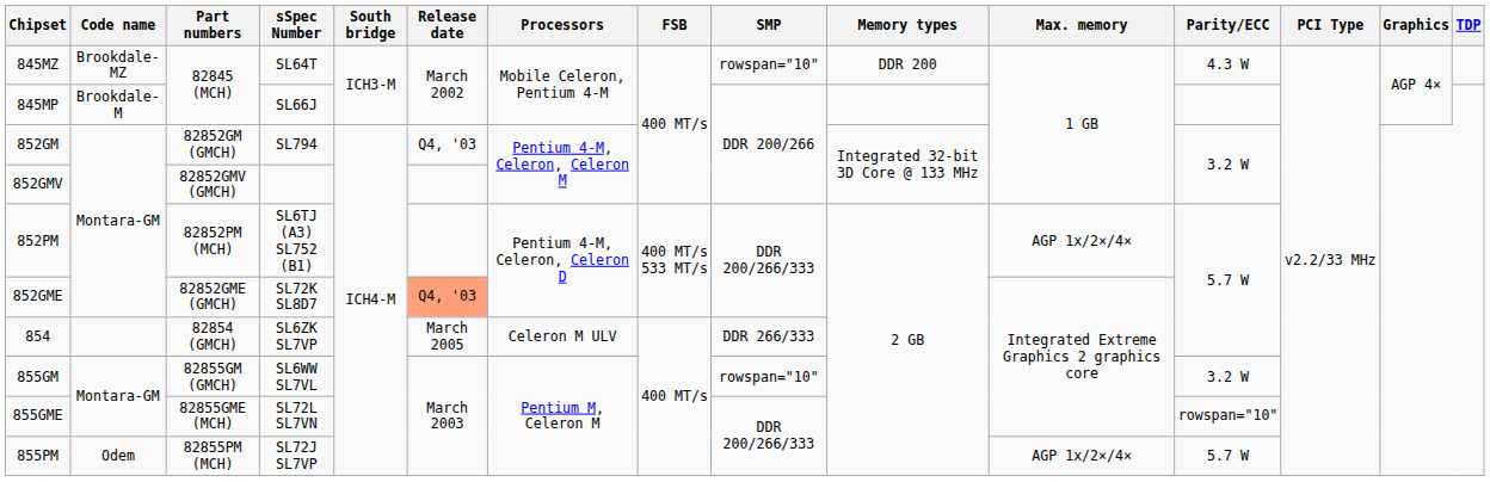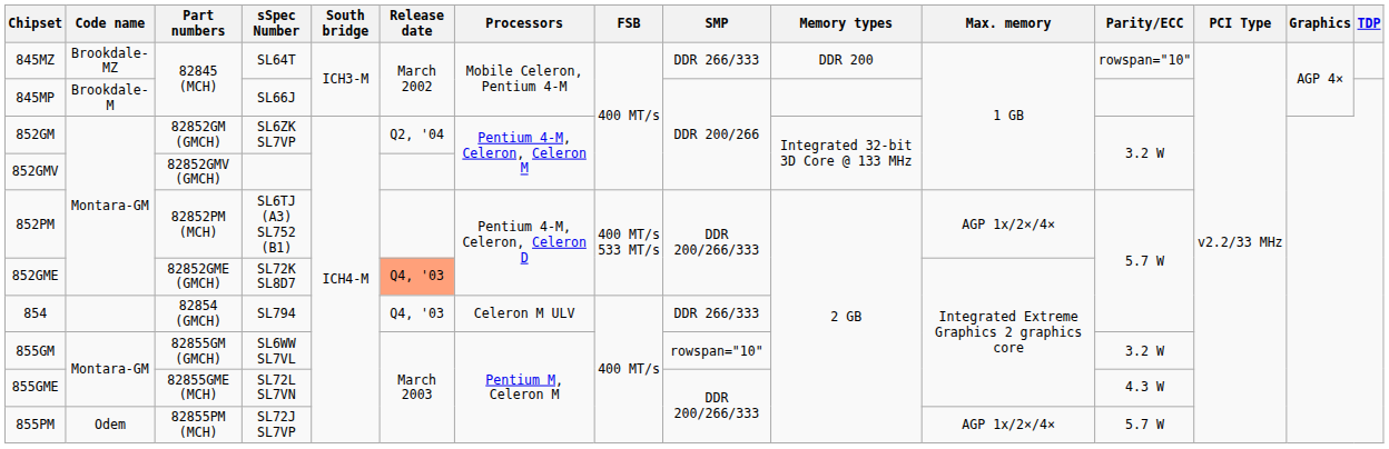845MZ | SMP: rowspan="10" -> DDR 266/333
845MZ | Parity/ECC: 4.3 W -> rowspan="10"
852GM | sSpec Number: SL794 -> SL6ZK SL7VP
852GM | Release date: Q4, '03 -> Q2, '04
854 | sSpec Number: SL6ZK SL7VP -> SL794
854 | Release date: March 2005 -> Q4, '03
855GME | Parity/ECC: rowspan="10" -> 4.3 W
